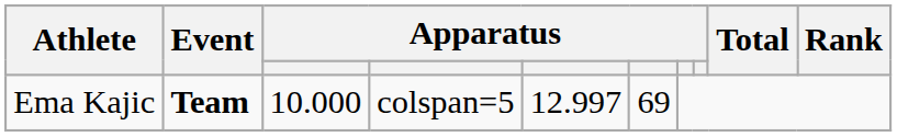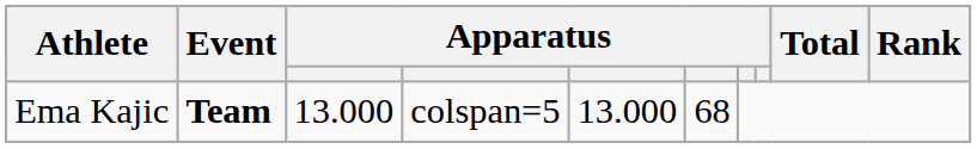Ema Kajic | column 3: 10.000 -> 13.000
Ema Kajic | column 5: 12.997 -> 13.000
Ema Kajic | column 6: 69 -> 68
